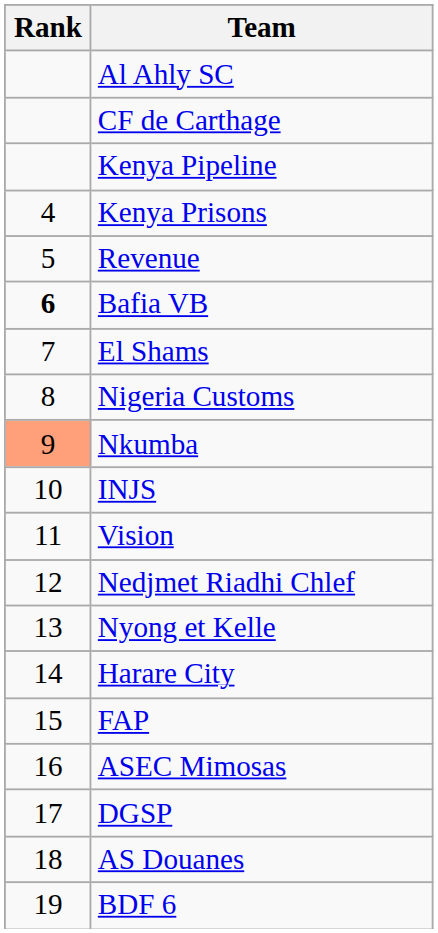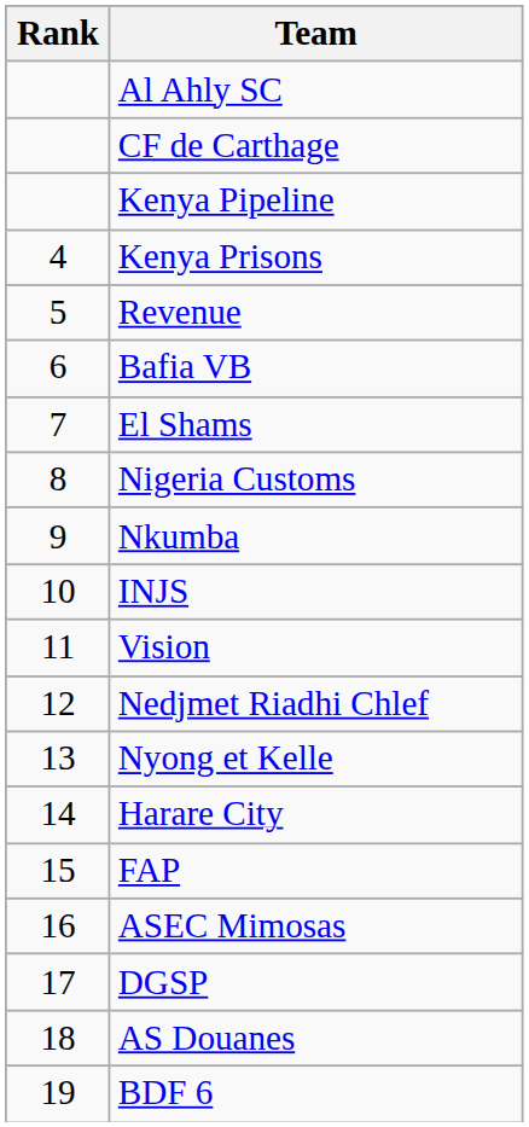Bafia VB | Rank: bold -> normal
Nkumba | Rank: lightsalmon background -> no background
